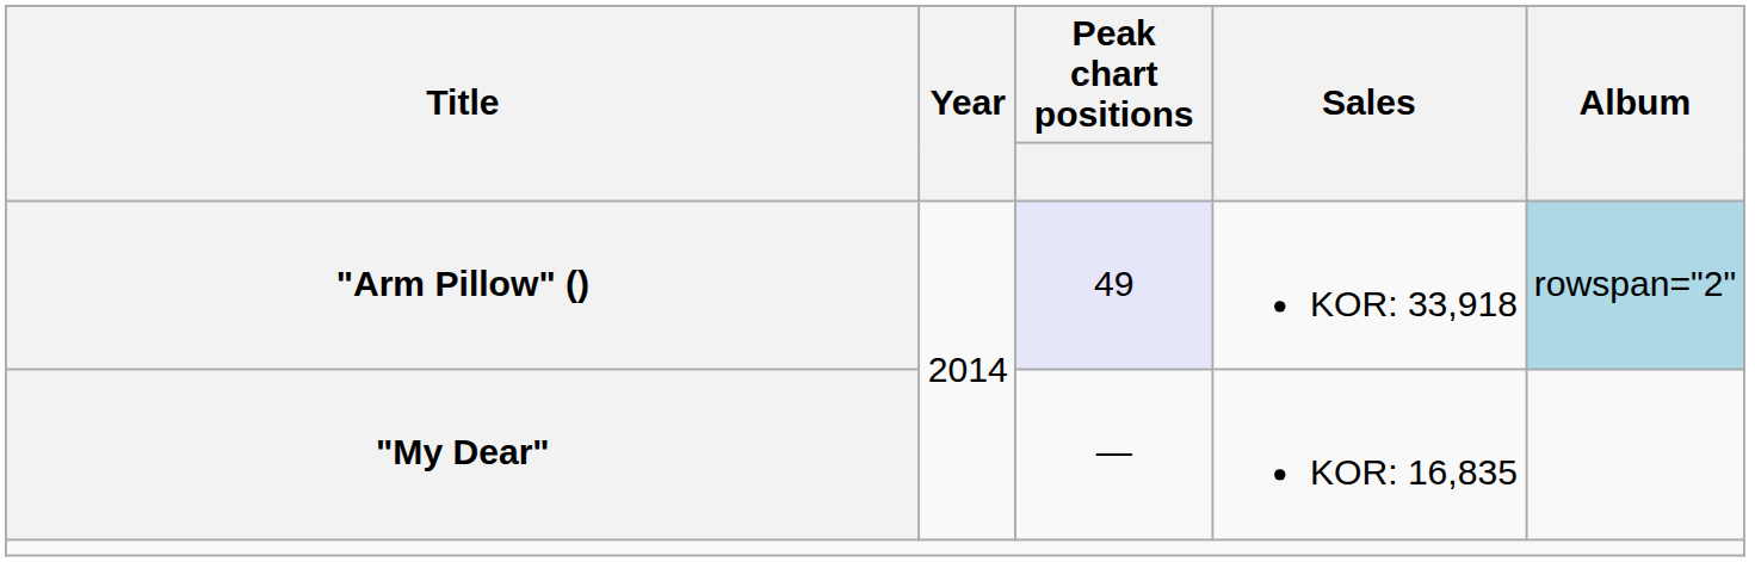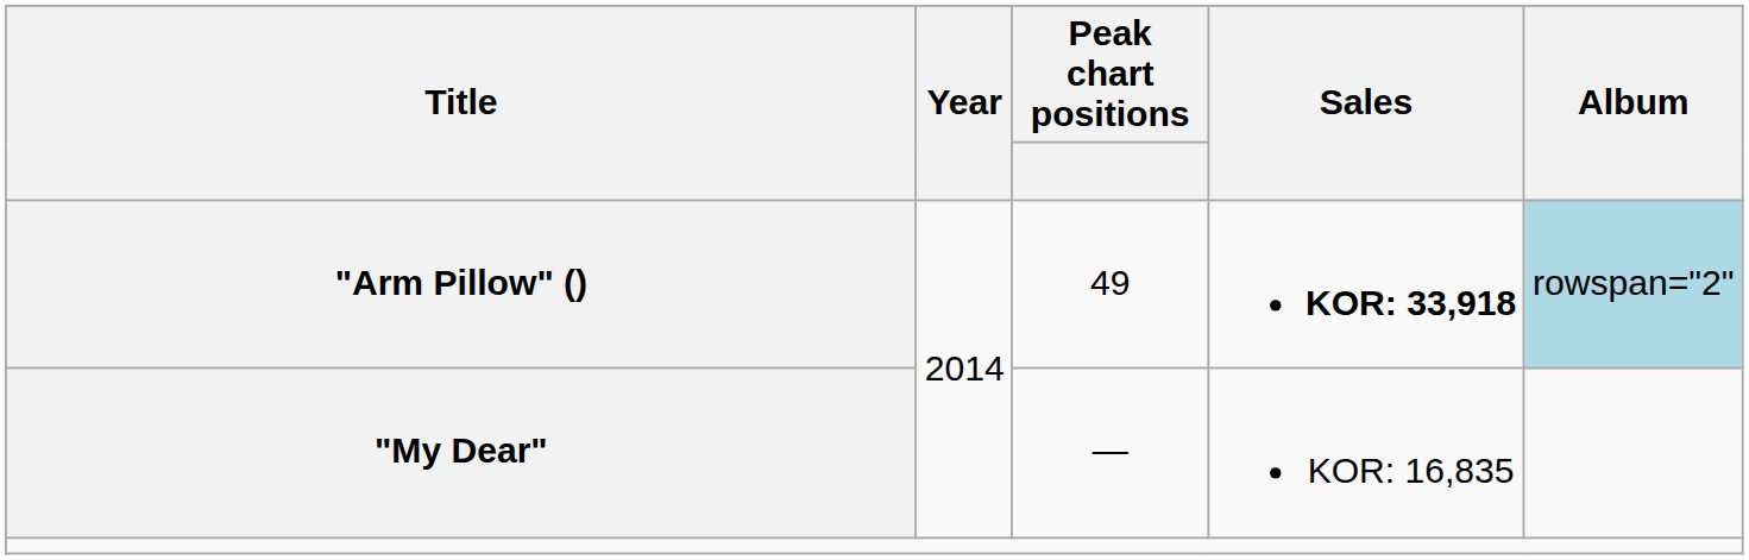"Arm Pillow" () | Peak chart positions: lavender background -> no background
"Arm Pillow" () | Sales: normal -> bold
